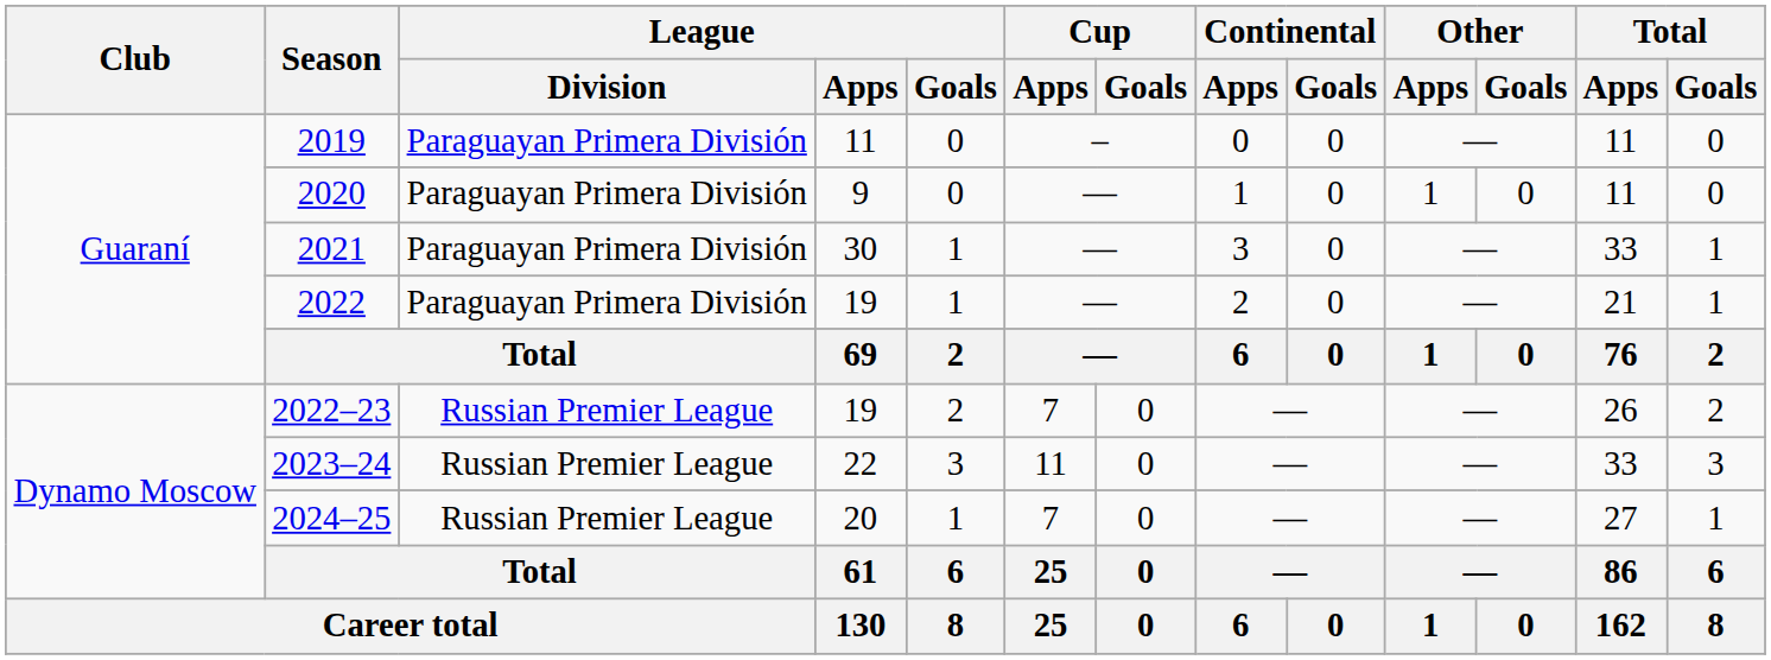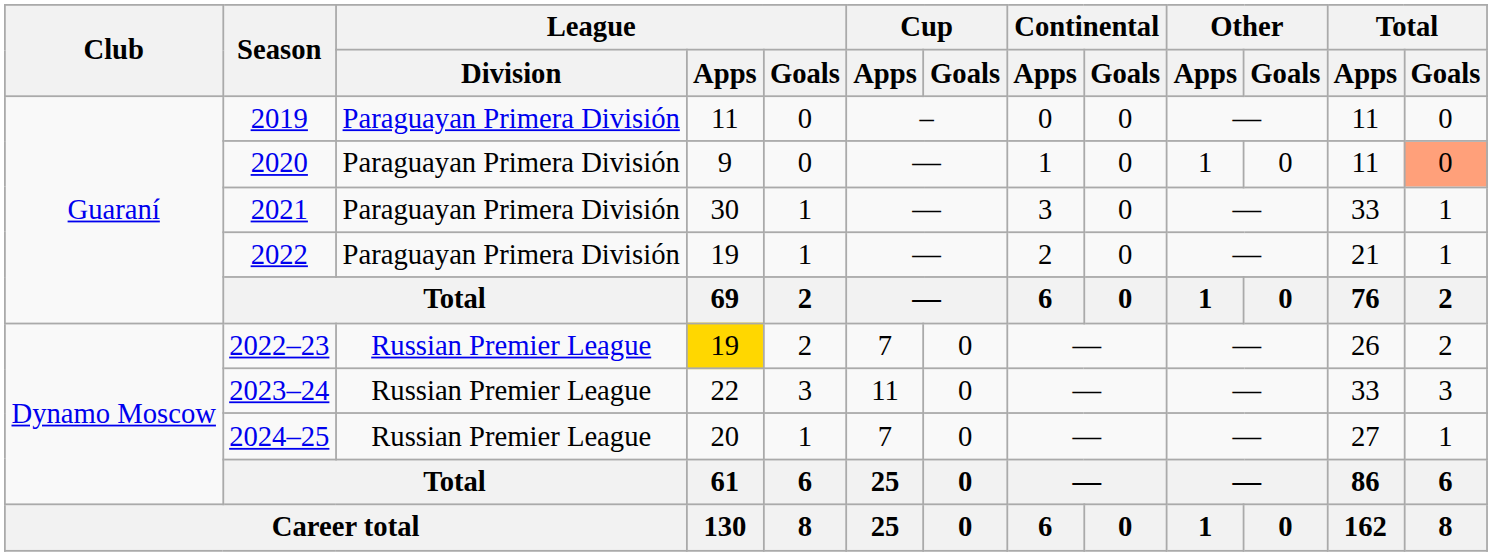2020 | Total / Goals: no background -> lightsalmon background
2022–23 | League / Apps: no background -> gold background
